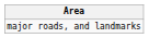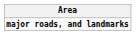row 2 | column 1: normal -> bold
